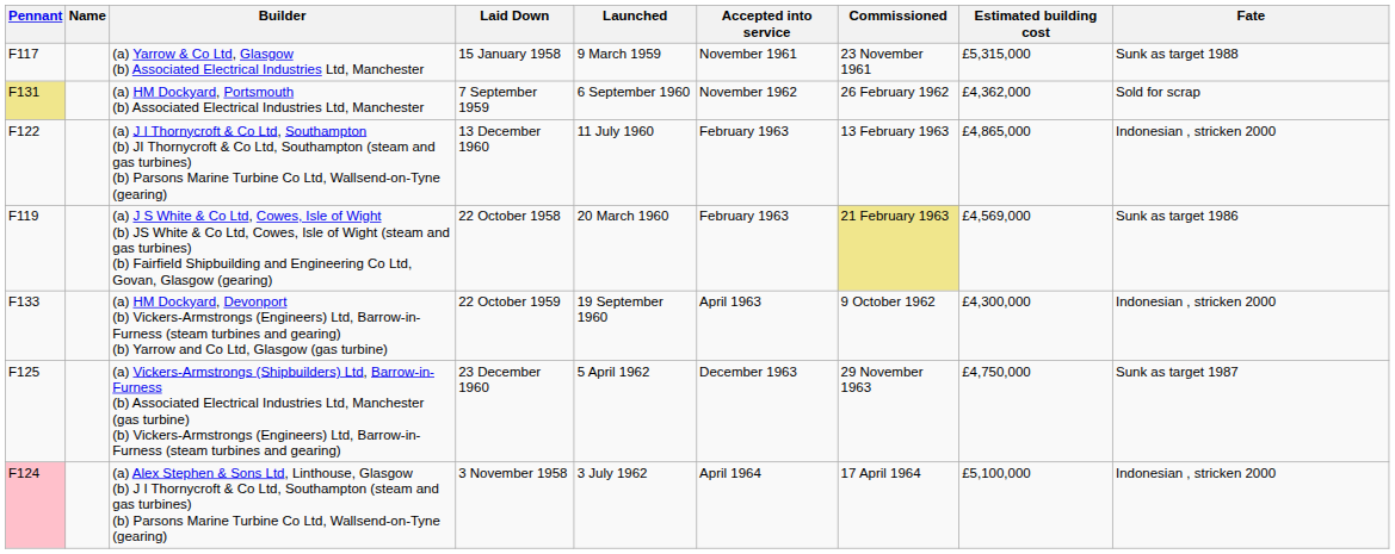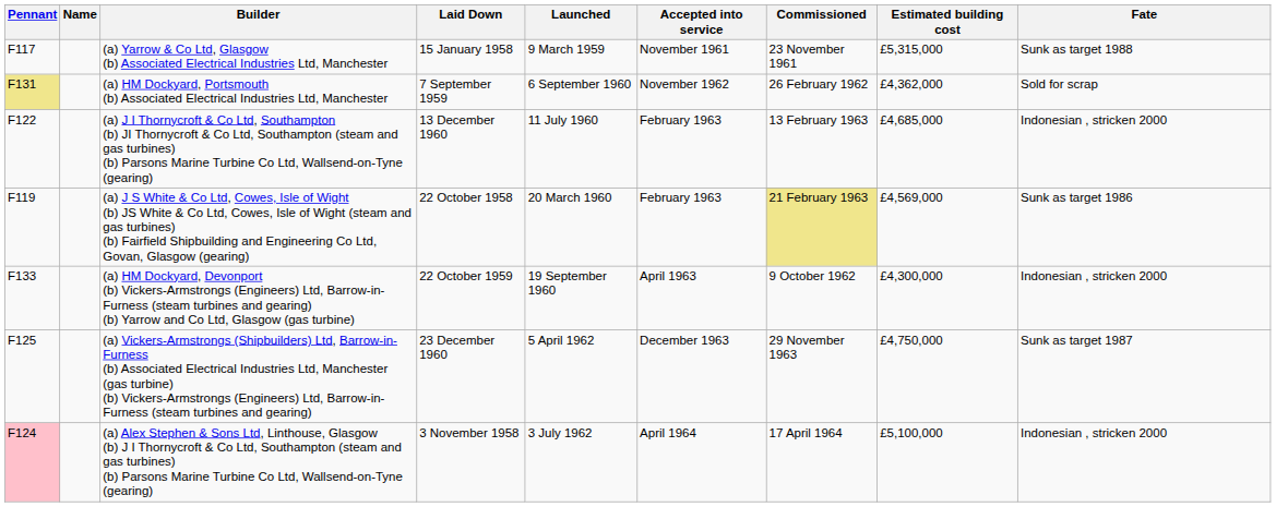row 4 | Estimated building cost: £4,865,000 -> £4,685,000
